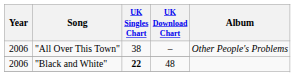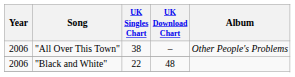"Black and White" | UK Singles Chart: bold -> normal
